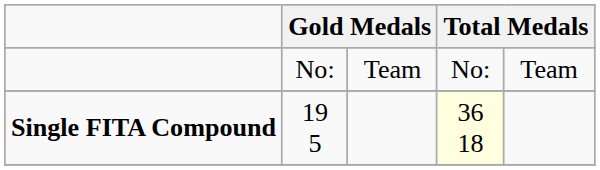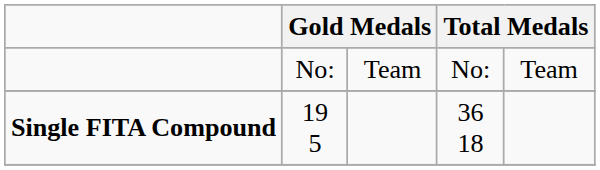Single FITA Compound | column 4: lightyellow background -> no background
